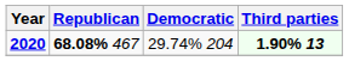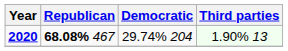2020 | Third parties: bold -> normal
